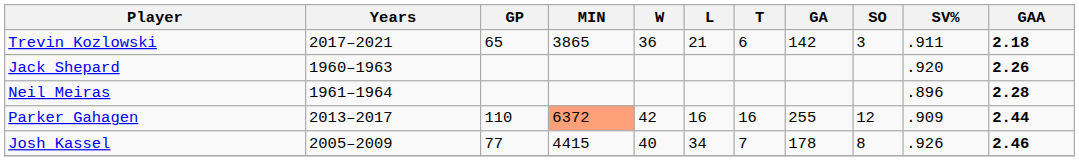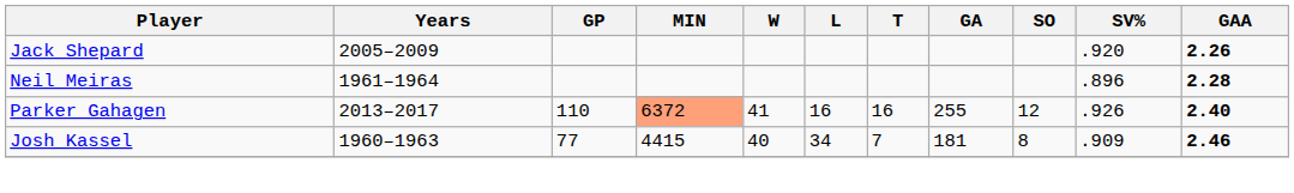- row: Trevin Kozlowski | 2017–2021 | 65 | 3865 | 36 | 21 | 6 | 142 | 3 | .911 | 2.18
Jack Shepard | Years: 1960–1963 -> 2005–2009
Parker Gahagen | W: 42 -> 41
Parker Gahagen | SV%: .909 -> .926
Parker Gahagen | GAA: 2.44 -> 2.40
Josh Kassel | Years: 2005–2009 -> 1960–1963
Josh Kassel | GA: 178 -> 181
Josh Kassel | SV%: .926 -> .909
